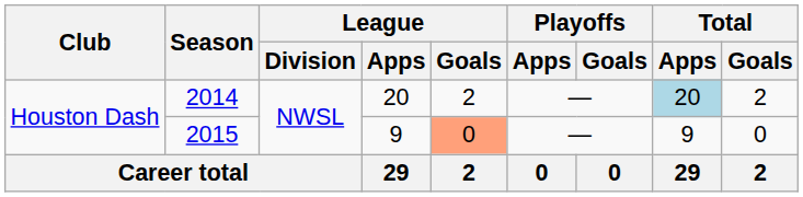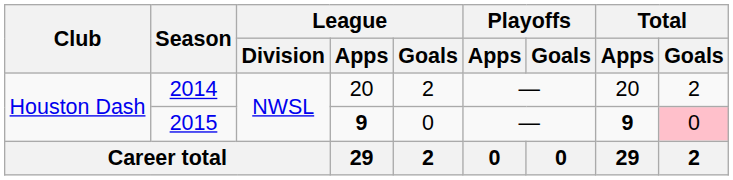2014 | Total / Apps: lightblue background -> no background
2015 | League / Apps: normal -> bold
2015 | League / Goals: lightsalmon background -> no background
2015 | Total / Apps: normal -> bold
2015 | Total / Goals: no background -> pink background
